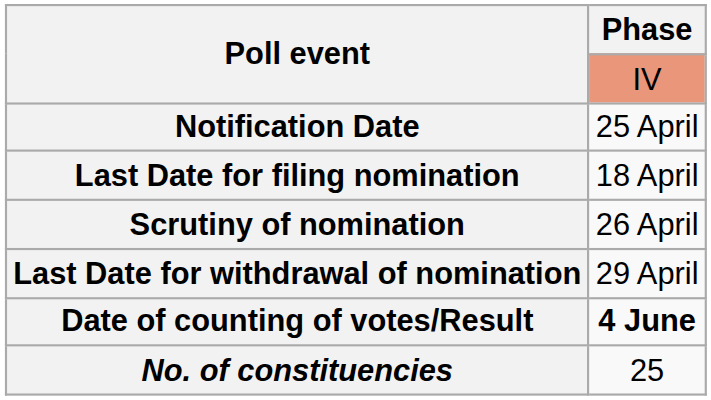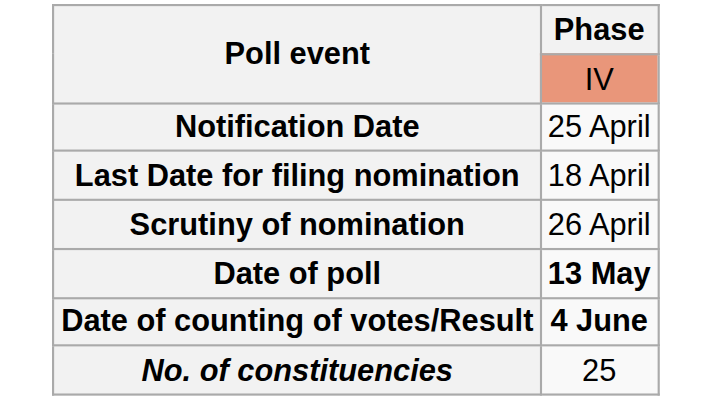- row: Last Date for withdrawal of nomination | 29 April
+ row: Date of poll | 13 May
